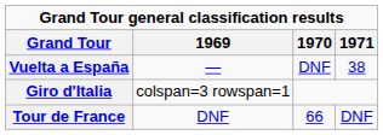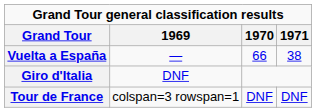Vuelta a España | 1970: DNF -> 66
Giro d'Italia | 1969: colspan=3 rowspan=1 -> DNF
Tour de France | 1969: DNF -> colspan=3 rowspan=1
Tour de France | 1970: 66 -> DNF
